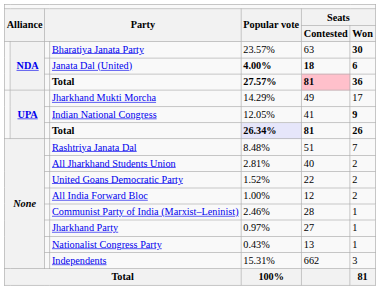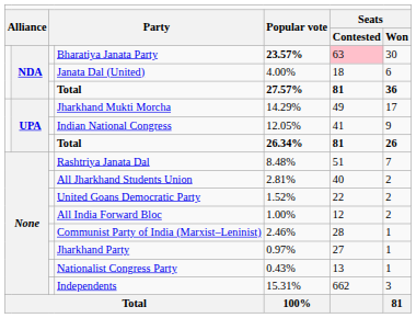Bharatiya Janata Party | column 5: normal -> bold
Bharatiya Janata Party | column 6: no background -> pink background
Bharatiya Janata Party | column 7: bold -> normal
Janata Dal (United) | column 5: bold -> normal
Janata Dal (United) | column 6: bold -> normal
Janata Dal (United) | column 7: bold -> normal
NDA / Total | column 6: pink background -> no background
Indian National Congress | column 7: bold -> normal
UPA / Total | column 5: lavender background -> no background
